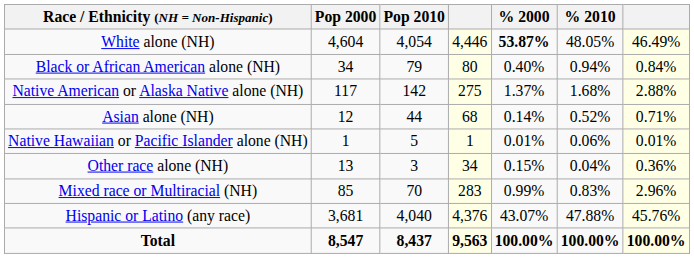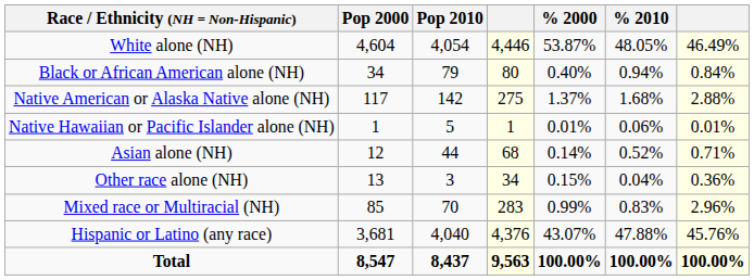White alone (NH) | % 2000: bold -> normal
rows swapped: Asian alone (NH) <-> Native Hawaiian or Pacific Islander alone (NH)
